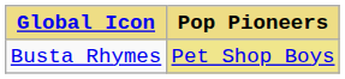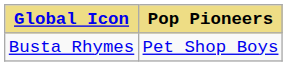Busta Rhymes | Pop Pioneers: khaki background -> no background
